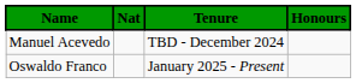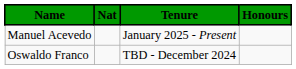Manuel Acevedo | Tenure: TBD - December 2024 -> January 2025 - Present
Oswaldo Franco | Tenure: January 2025 - Present -> TBD - December 2024
